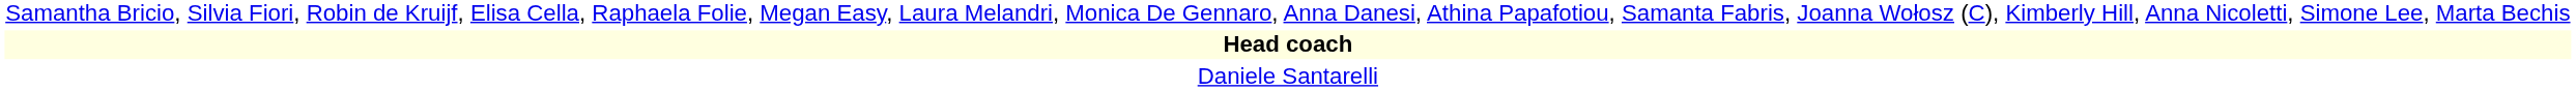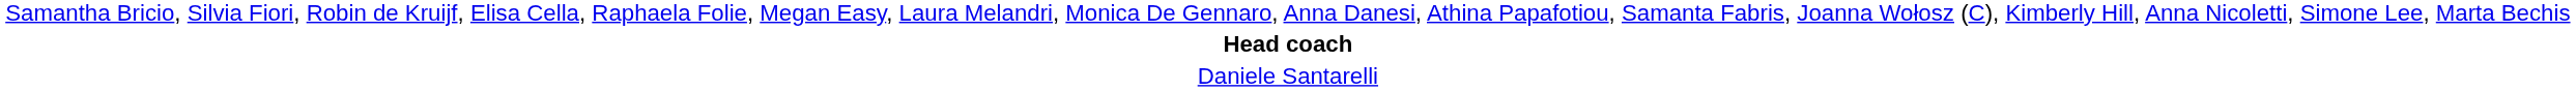row 2 | column 1: lightyellow background -> no background
